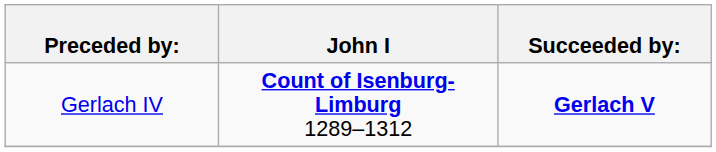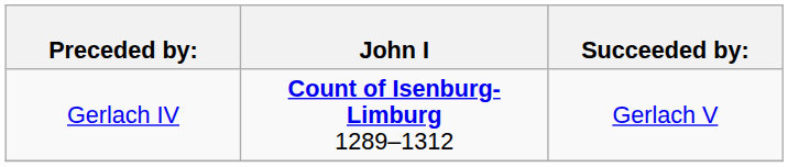Gerlach IV | Succeeded by:: bold -> normal
